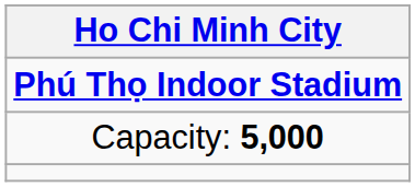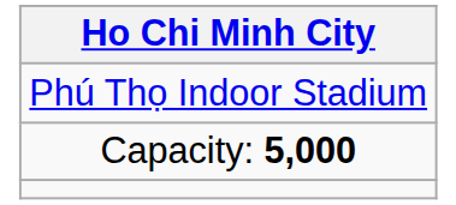row 2 | column 1: bold -> normal
